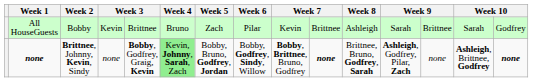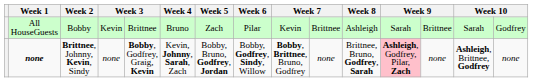row 3 | Week 4: lightgreen background -> no background
row 3 | column 10: bold -> normal
row 3 | column 12: no background -> pink background
row 3 | column 15: bold -> normal
